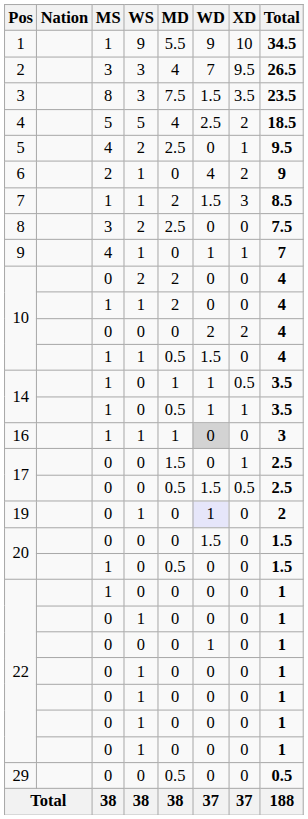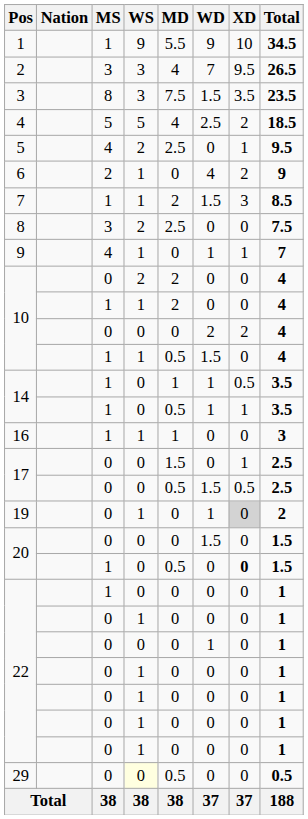16 | WD: lightgrey background -> no background
19 | WD: lavender background -> no background
19 | XD: no background -> lightgrey background
20 / 1 | XD: normal -> bold
29 | WS: no background -> lightyellow background
